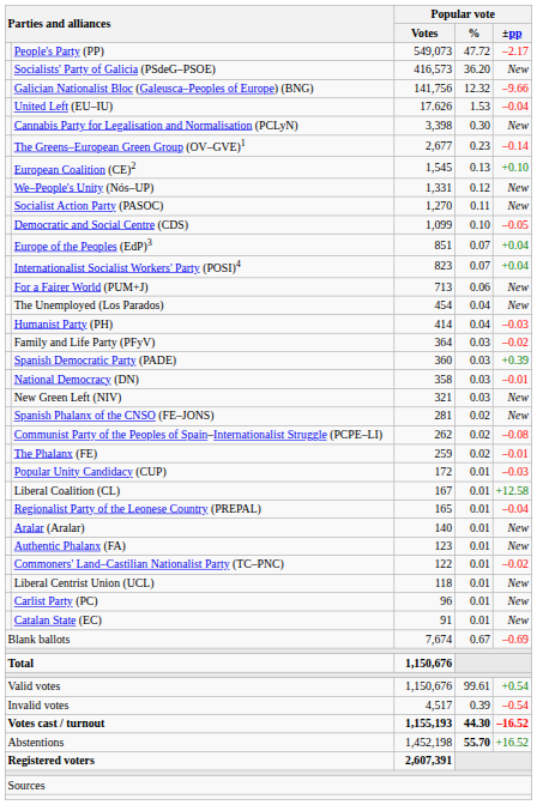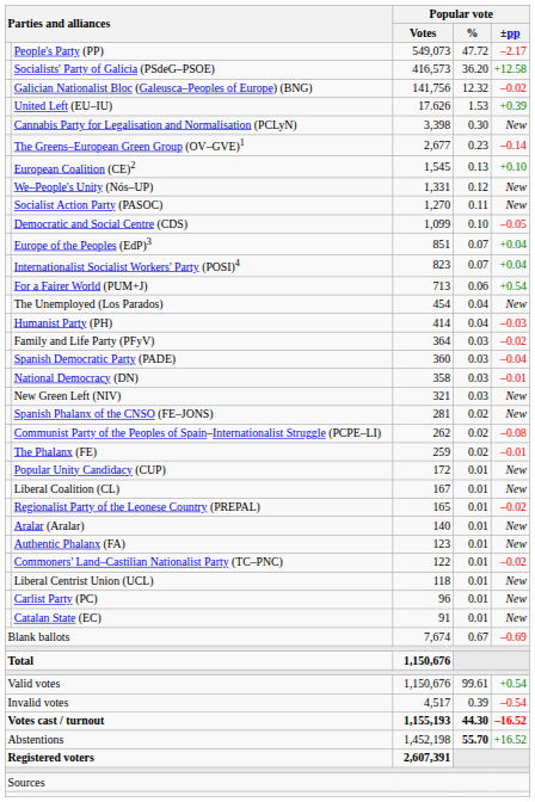Socialists' Party of Galicia (PSdeG–PSOE) | Popular vote / ±pp: New -> +12.58
Galician Nationalist Bloc (Galeusca–Peoples of Europe) (BNG) | Popular vote / ±pp: –9.66 -> –0.02
United Left (EU–IU) | Popular vote / ±pp: –0.04 -> +0.39
For a Fairer World (PUM+J) | Popular vote / ±pp: New -> +0.54
Spanish Democratic Party (PADE) | Popular vote / ±pp: +0.39 -> –0.04
Popular Unity Candidacy (CUP) | Popular vote / ±pp: –0.03 -> New
Liberal Coalition (CL) | Popular vote / ±pp: +12.58 -> New
Regionalist Party of the Leonese Country (PREPAL) | Popular vote / ±pp: –0.04 -> –0.02
